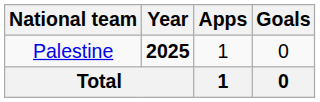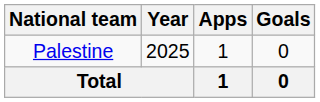Palestine | Year: bold -> normal
